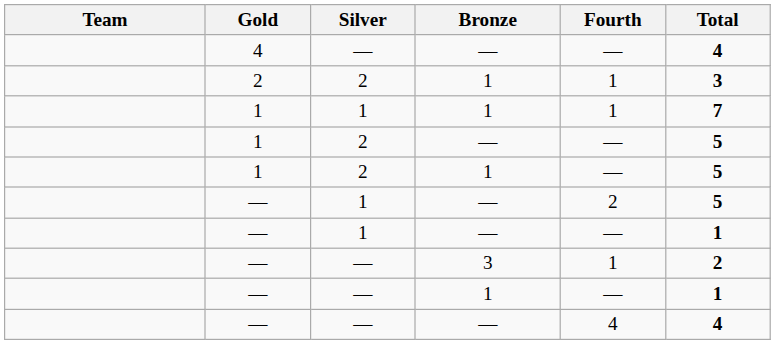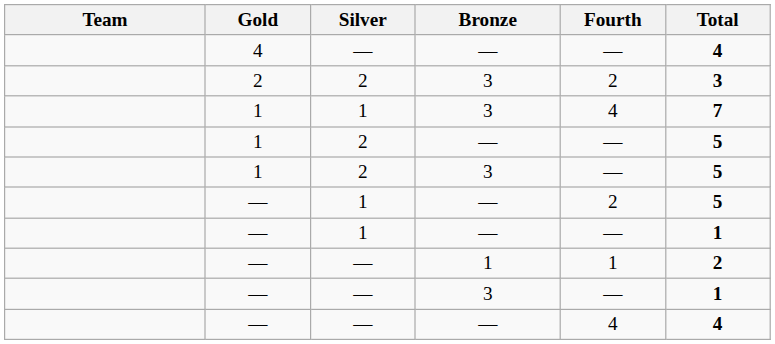row 3 | Bronze: 1 -> 3
row 3 | Fourth: 1 -> 2
row 4 | Bronze: 1 -> 3
row 4 | Fourth: 1 -> 4
row 6 | Bronze: 1 -> 3
row 9 | Bronze: 3 -> 1
row 10 | Bronze: 1 -> 3
